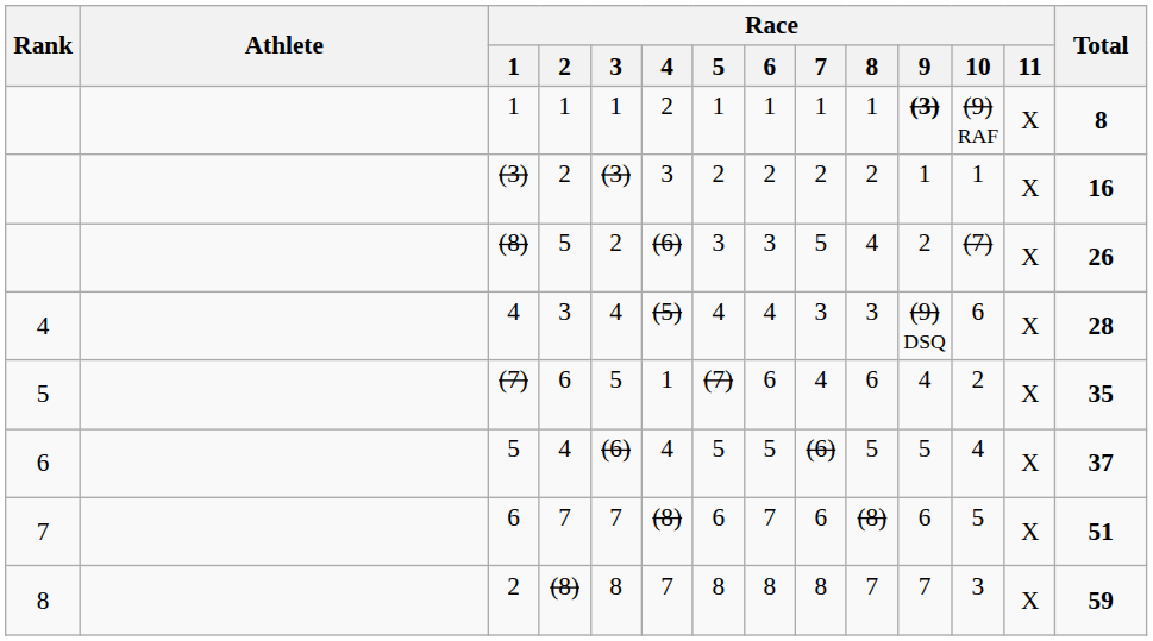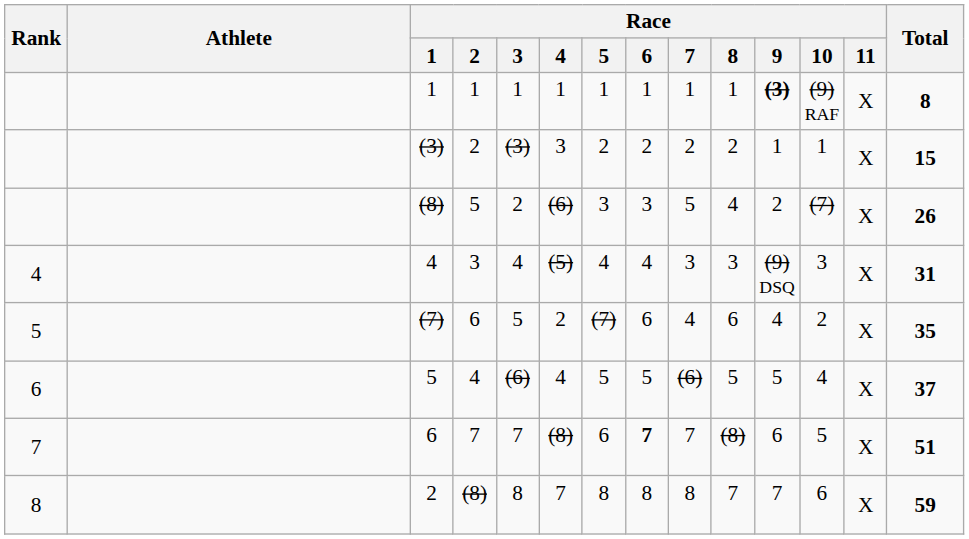row 3 | Race / 4: 2 -> 1
row 4 | Total: 16 -> 15
row 6 | Race / 10: 6 -> 3
row 6 | Total: 28 -> 31
row 7 | Race / 4: 1 -> 2
row 9 | Race / 6: normal -> bold
row 9 | Race / 7: 6 -> 7
row 10 | Race / 10: 3 -> 6
